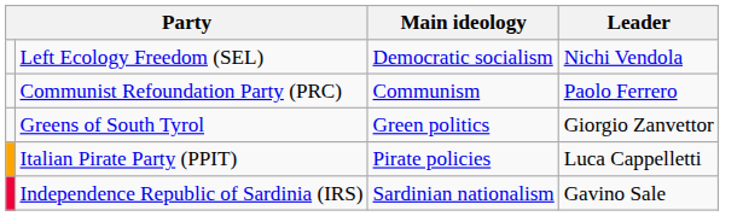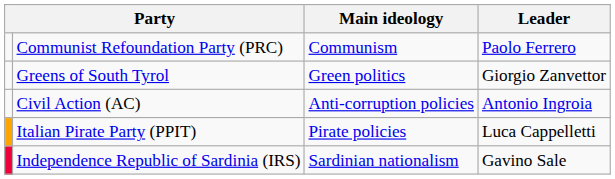- row: Left Ecology Freedom (SEL) | Democratic socialism | Nichi Vendola
+ row: Civil Action (AC) | Anti-corruption policies | Antonio Ingroia
